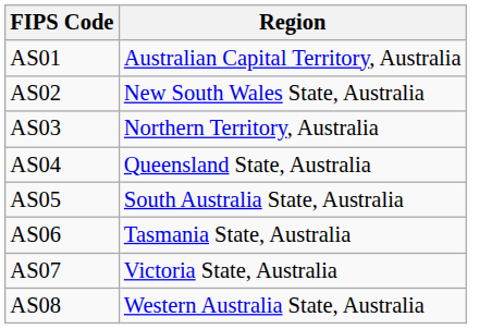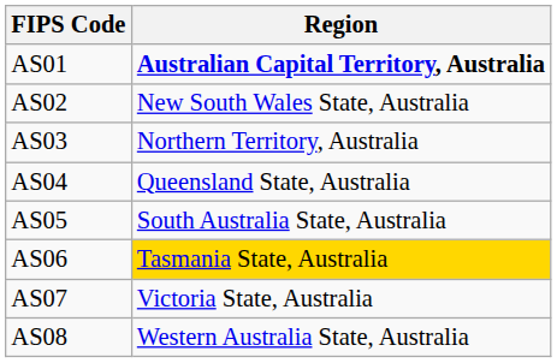AS01 | Region: normal -> bold
AS06 | Region: no background -> gold background
